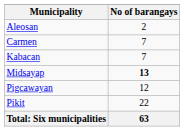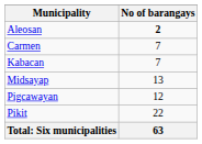Aleosan | No of barangays: normal -> bold
Midsayap | No of barangays: bold -> normal
